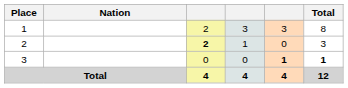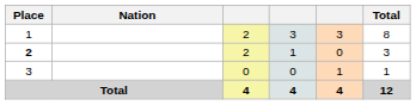row 3 | Place: normal -> bold
row 3 | column 3: bold -> normal
row 4 | column 5: bold -> normal
row 4 | Total: bold -> normal
